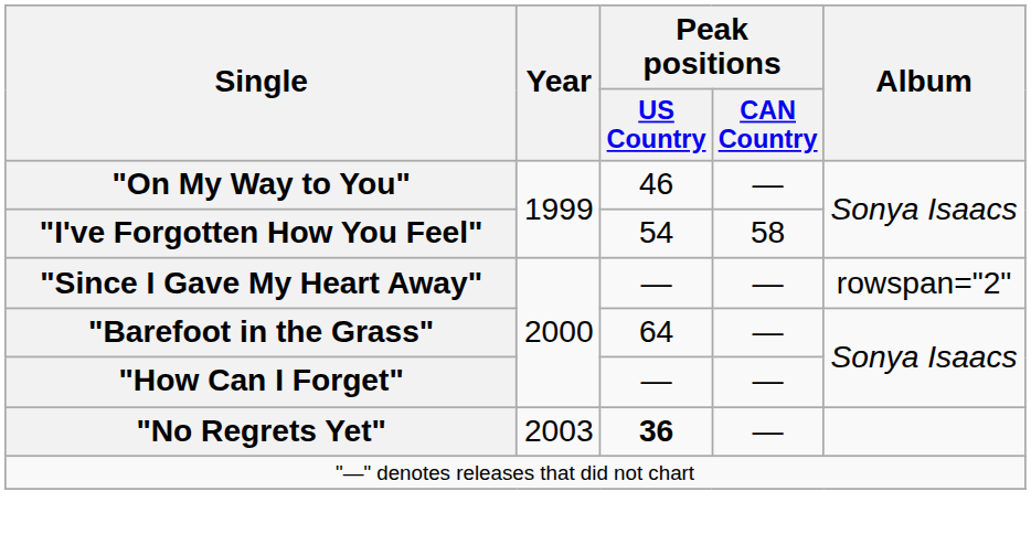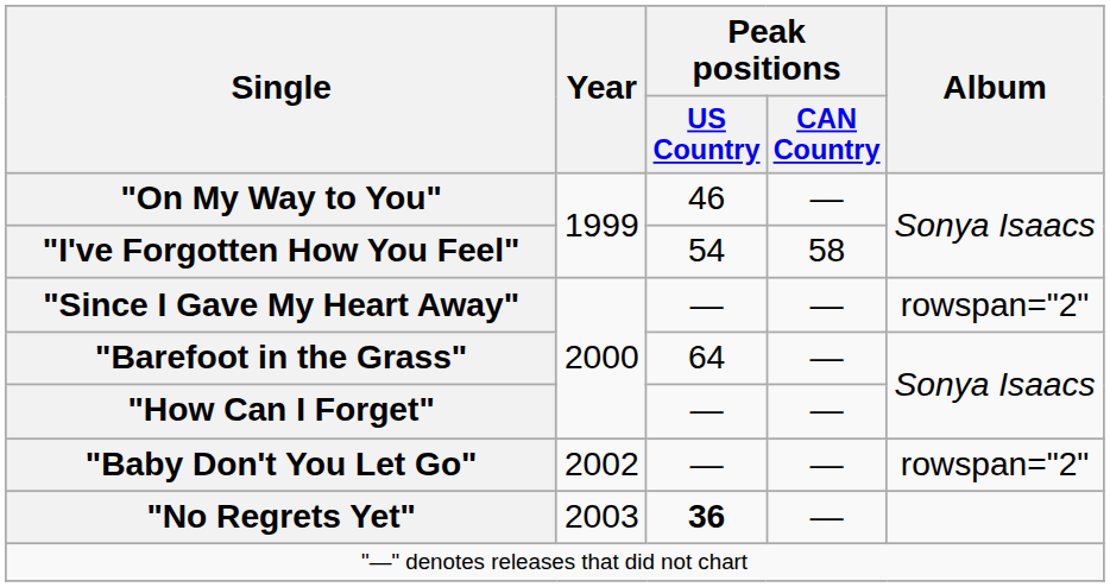+ row: "Baby Don't You Let Go" | 2002 | — | — | rowspan="2"
